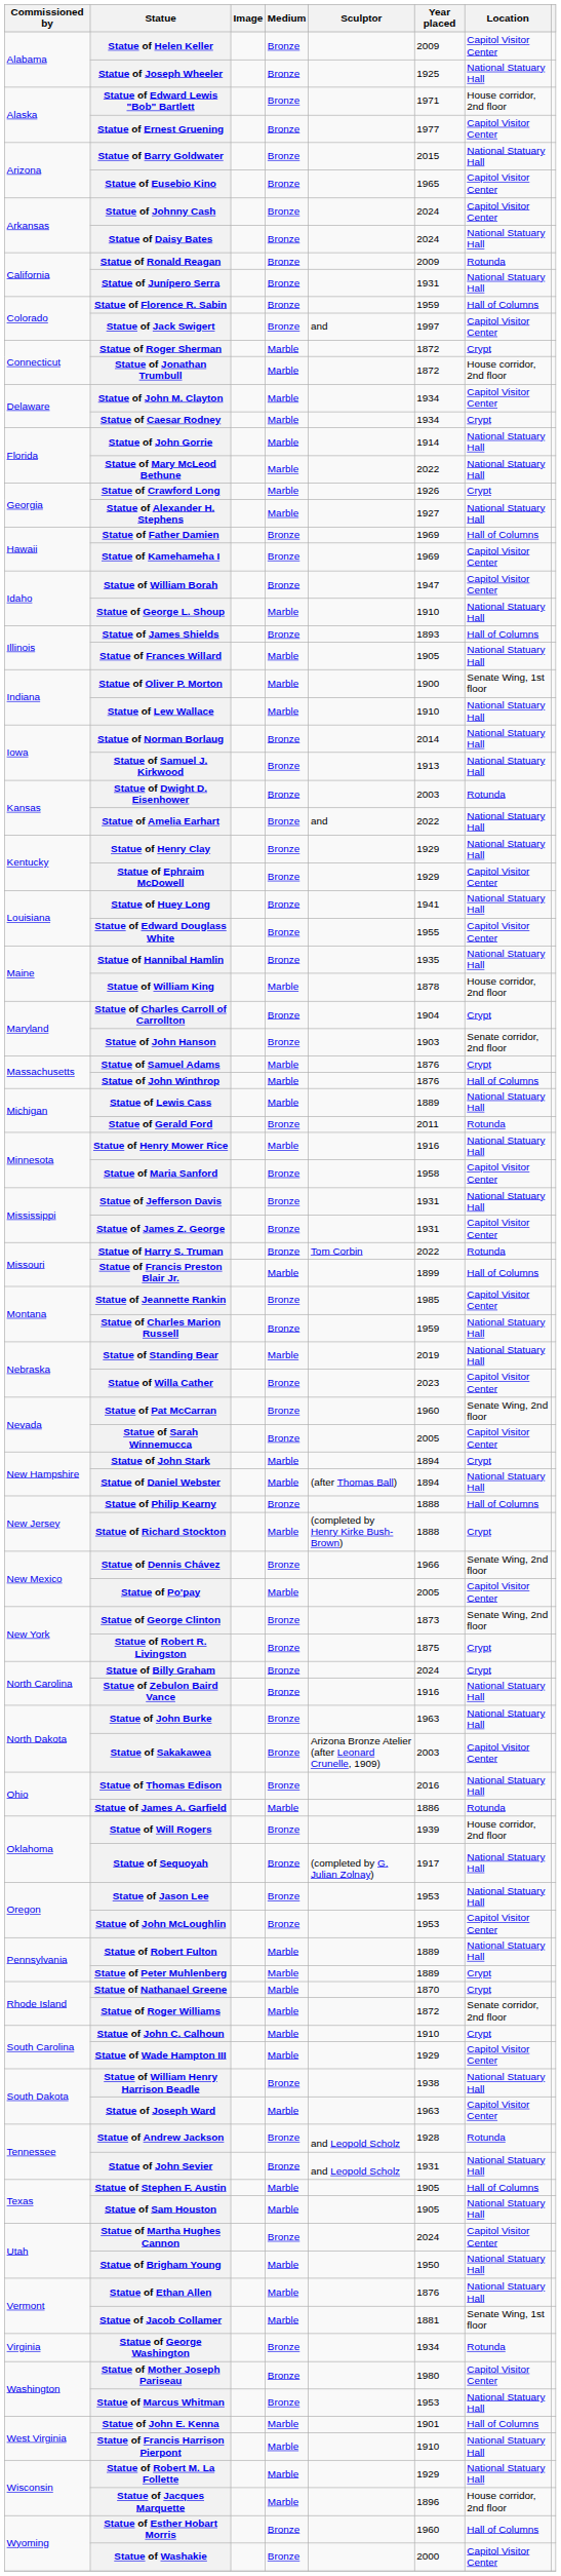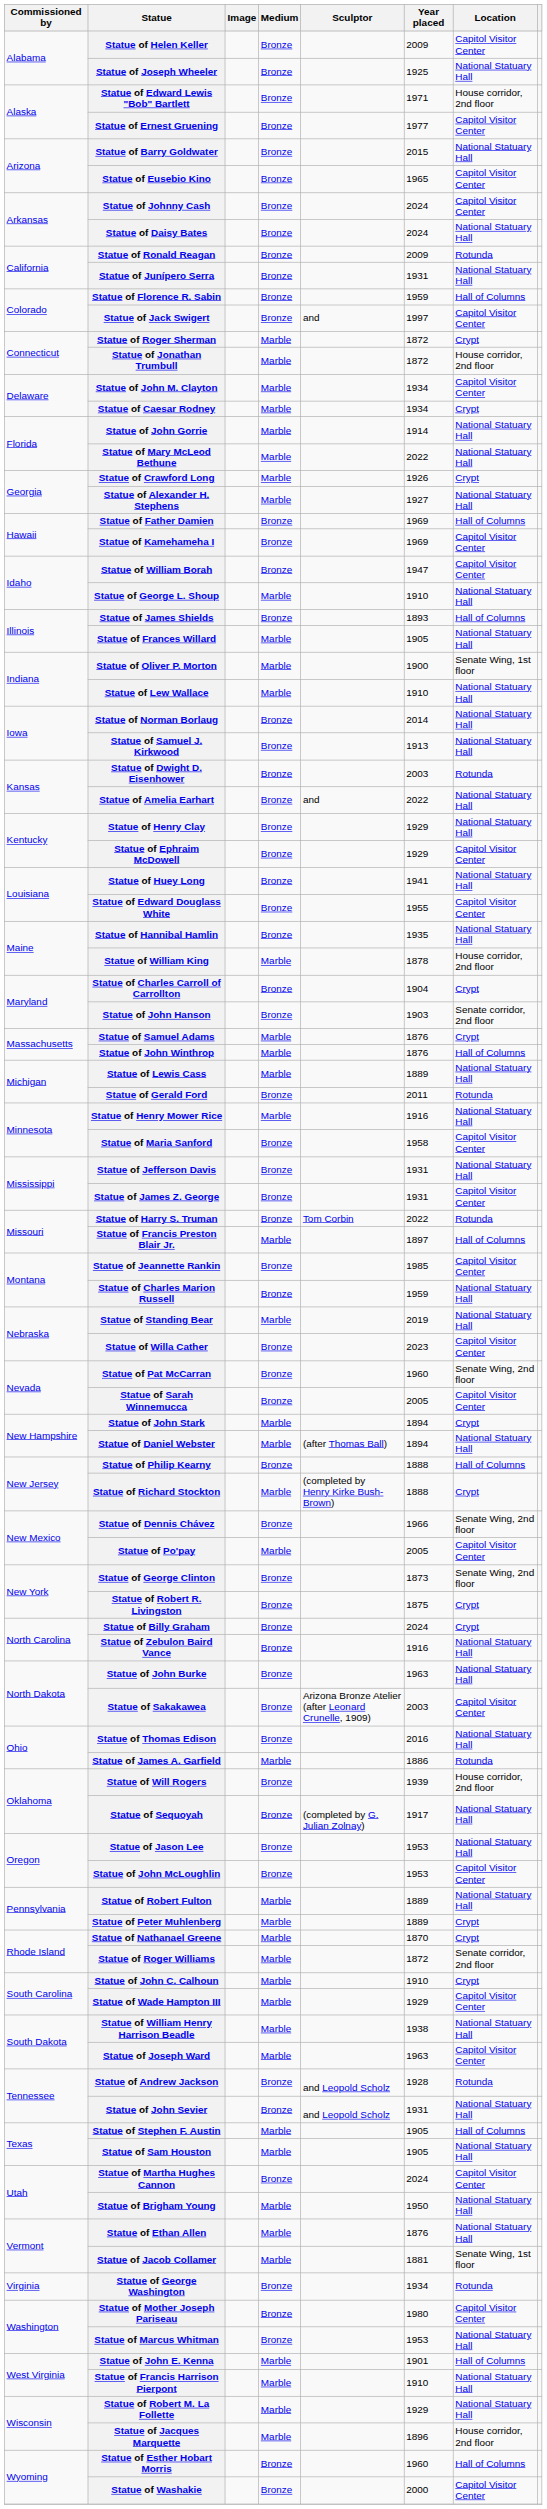Statue of Francis Preston Blair Jr. | Year placed: 1899 -> 1897
Statue of William Henry Harrison Beadle | Medium: Bronze -> Marble
